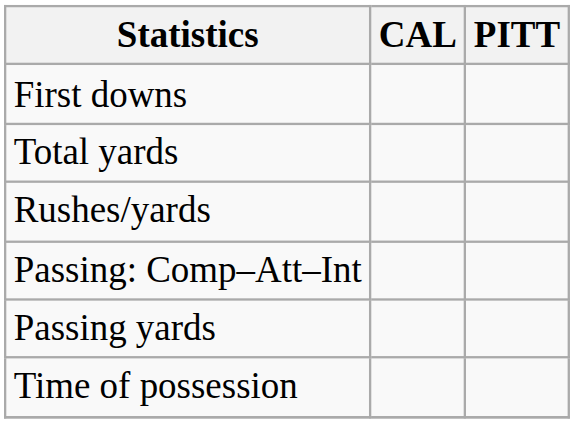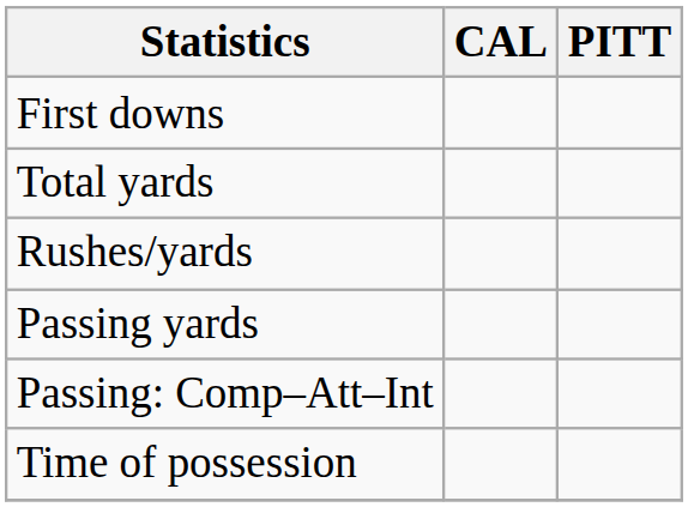rows swapped: Passing yards <-> Passing: Comp–Att–Int
